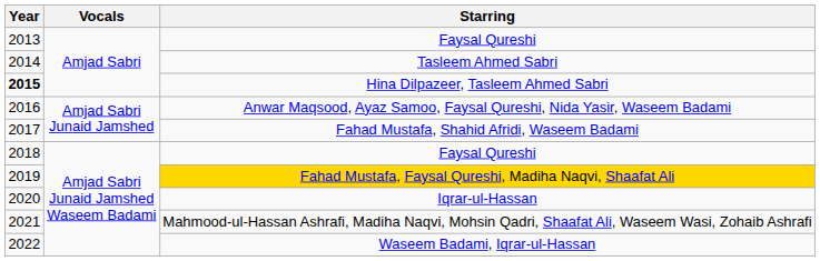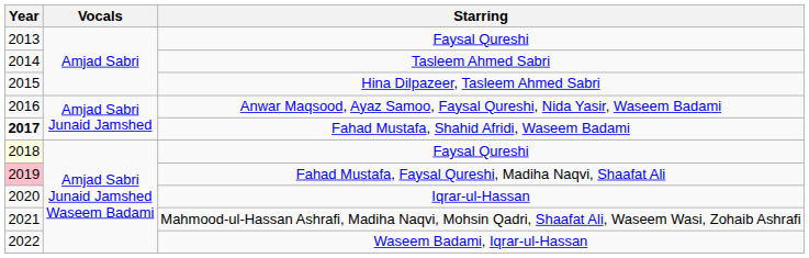Hina Dilpazeer, Tasleem Ahmed Sabri | Year: bold -> normal
Fahad Mustafa, Shahid Afridi, Waseem Badami | Year: normal -> bold
2018 / Faysal Qureshi | Year: no background -> lightyellow background
Fahad Mustafa, Faysal Qureshi, Madiha Naqvi, Shaafat Ali | Year: no background -> pink background
Fahad Mustafa, Faysal Qureshi, Madiha Naqvi, Shaafat Ali | Starring: gold background -> no background
